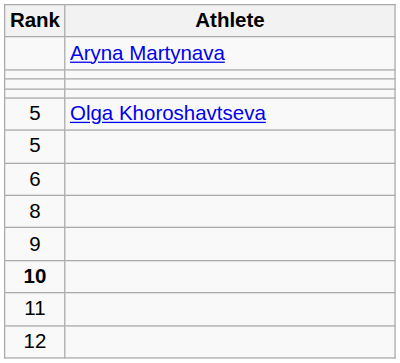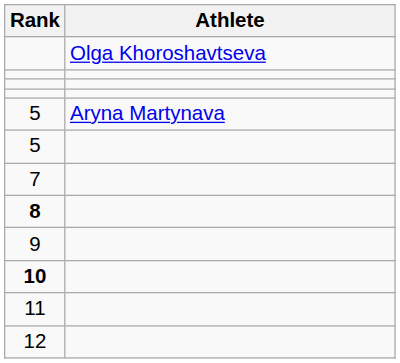row 2 | Athlete: Aryna Martynava -> Olga Khoroshavtseva
row 6 | Athlete: Olga Khoroshavtseva -> Aryna Martynava
row 8 | Rank: 6 -> 7
row 9 | Rank: normal -> bold
